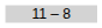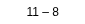row 1 | column 1: lightgrey background -> no background
